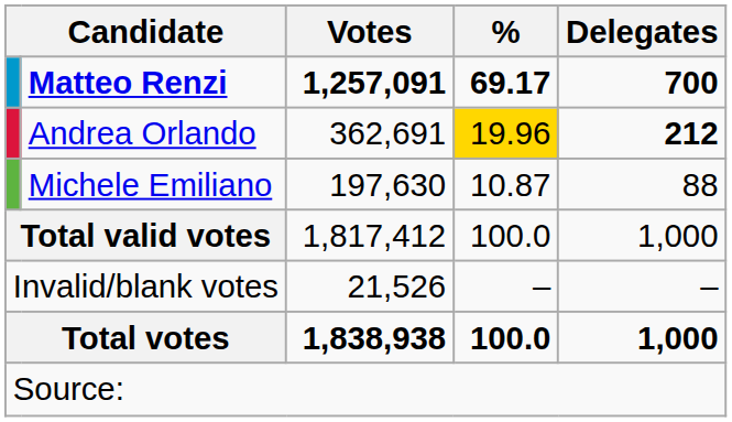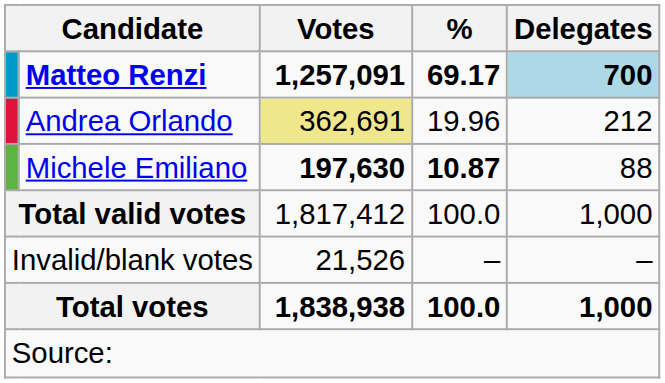Matteo Renzi | Delegates: no background -> lightblue background
Andrea Orlando | Votes: no background -> khaki background
Andrea Orlando | %: gold background -> no background
Andrea Orlando | Delegates: bold -> normal
Michele Emiliano | Votes: normal -> bold
Michele Emiliano | %: normal -> bold
